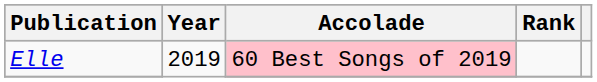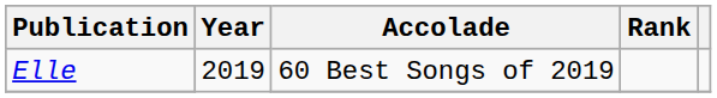Elle | Accolade: pink background -> no background
